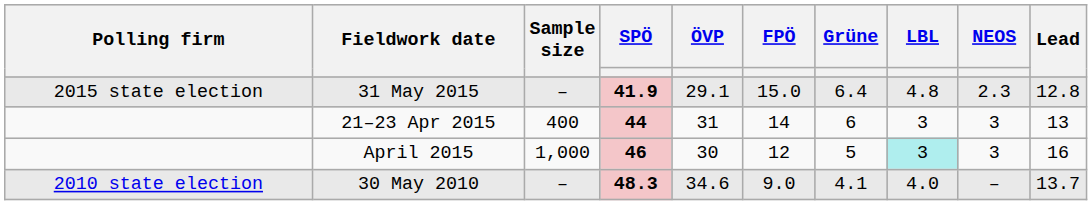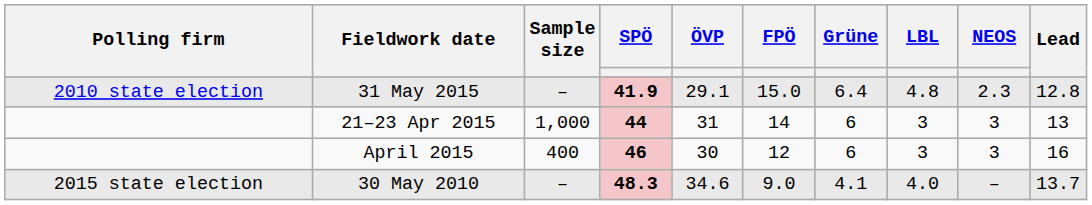31 May 2015 | Polling firm: 2015 state election -> 2010 state election
21–23 Apr 2015 | Sample size: 400 -> 1,000
April 2015 | Sample size: 1,000 -> 400
April 2015 | Grüne: 5 -> 6
April 2015 | LBL: paleturquoise background -> no background
30 May 2010 | Polling firm: 2010 state election -> 2015 state election
